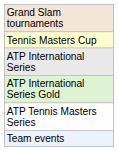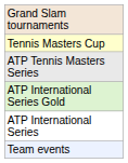row 3 | column 1: ATP International Series -> ATP Tennis Masters Series
row 5 | column 1: ATP Tennis Masters Series -> ATP International Series
